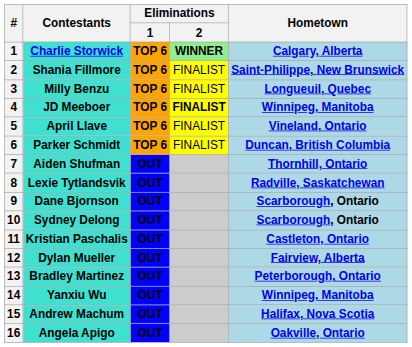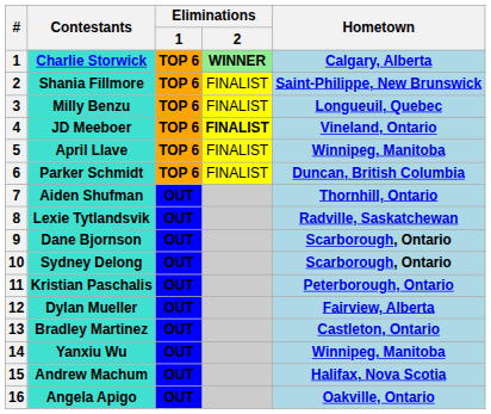JD Meeboer | Hometown: Winnipeg, Manitoba -> Vineland, Ontario
April Llave | Hometown: Vineland, Ontario -> Winnipeg, Manitoba
Kristian Paschalis | Hometown: Castleton, Ontario -> Peterborough, Ontario
Bradley Martinez | Hometown: Peterborough, Ontario -> Castleton, Ontario
